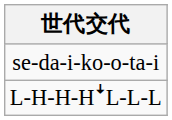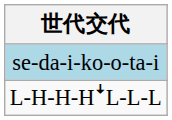row 2 | column 1: no background -> lightblue background
